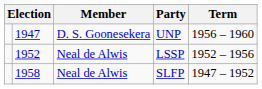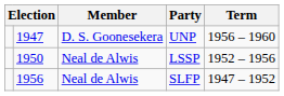LSSP | column 2: 1952 -> 1950
SLFP | column 2: 1958 -> 1956
